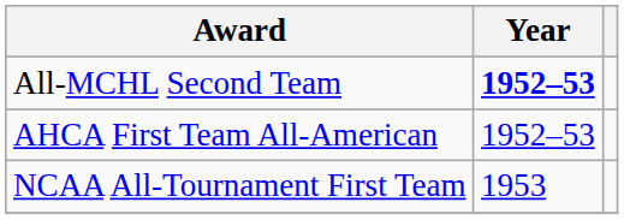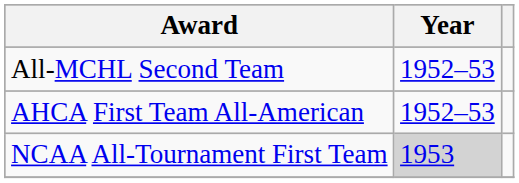row 2 | Year: bold -> normal
row 4 | Year: no background -> lightgrey background
